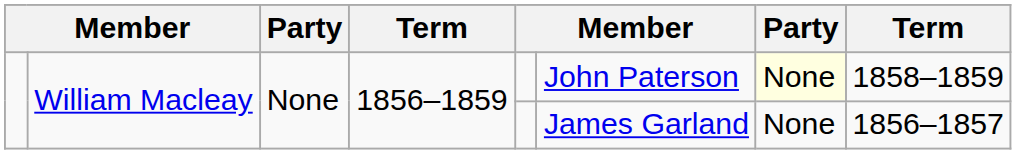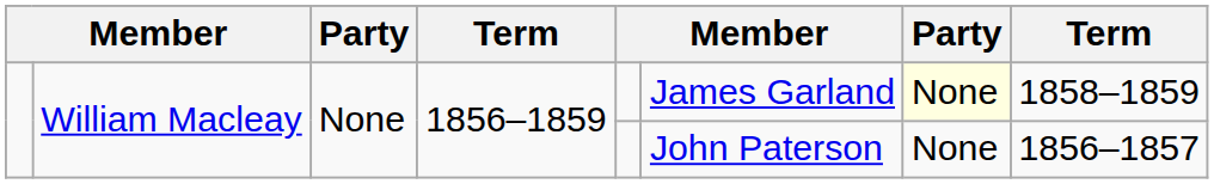row 2 | column 6: John Paterson -> James Garland
row 3 | column 6: James Garland -> John Paterson
